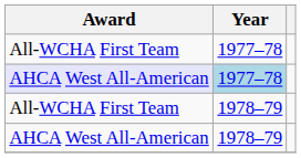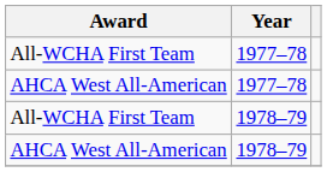row 3 | Award: lavender background -> no background
row 3 | Year: lightblue background -> no background
